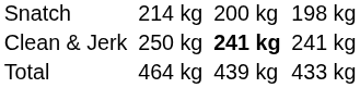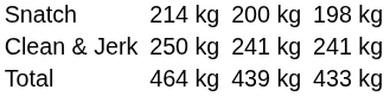Clean & Jerk | column 3: bold -> normal
